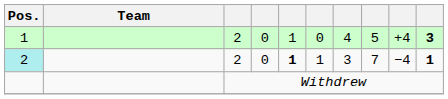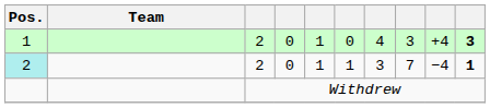row 2 | column 8: 5 -> 3
row 3 | column 5: bold -> normal
